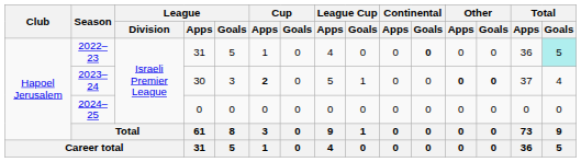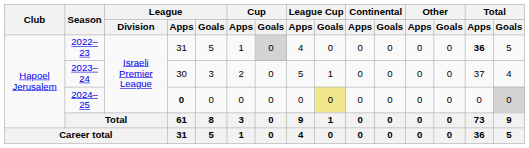2022–23 | Cup / Goals: no background -> lightgrey background
2022–23 | Continental / Goals: bold -> normal
2022–23 | Total / Apps: normal -> bold
2022–23 | Total / Goals: paleturquoise background -> no background
2023–24 | Cup / Apps: bold -> normal
2023–24 | Other / Apps: bold -> normal
2023–24 | Other / Goals: bold -> normal
2024–25 | League / Apps: normal -> bold
2024–25 | League Cup / Goals: no background -> khaki background
2024–25 | Total / Goals: no background -> lightgrey background
